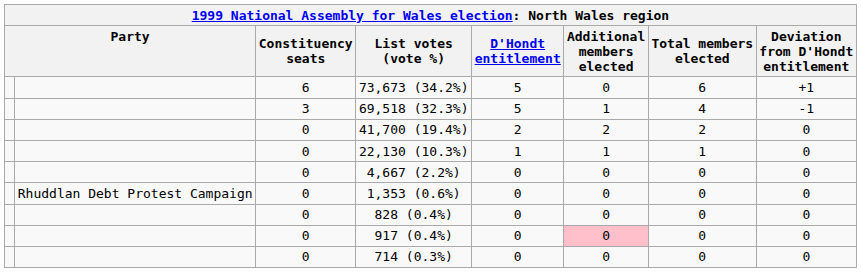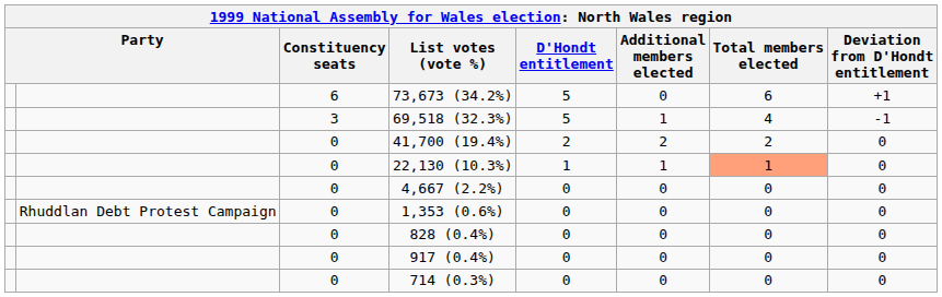22,130 (10.3%) | Total members elected: no background -> lightsalmon background
917 (0.4%) | Additional members elected: pink background -> no background
